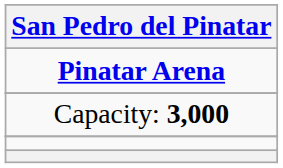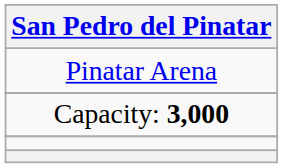row 2 | column 1: bold -> normal
